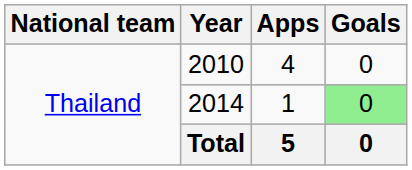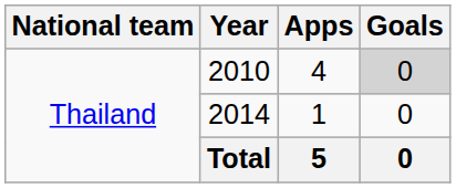2010 | Goals: no background -> lightgrey background
2014 | Goals: lightgreen background -> no background
